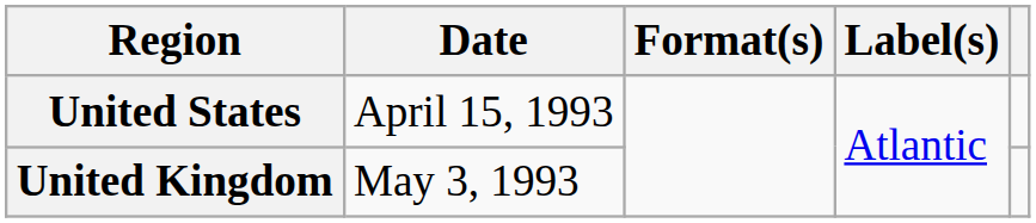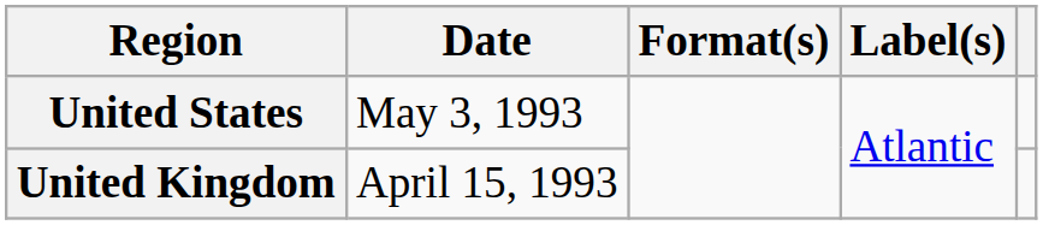United States | Date: April 15, 1993 -> May 3, 1993
United Kingdom | Date: May 3, 1993 -> April 15, 1993
